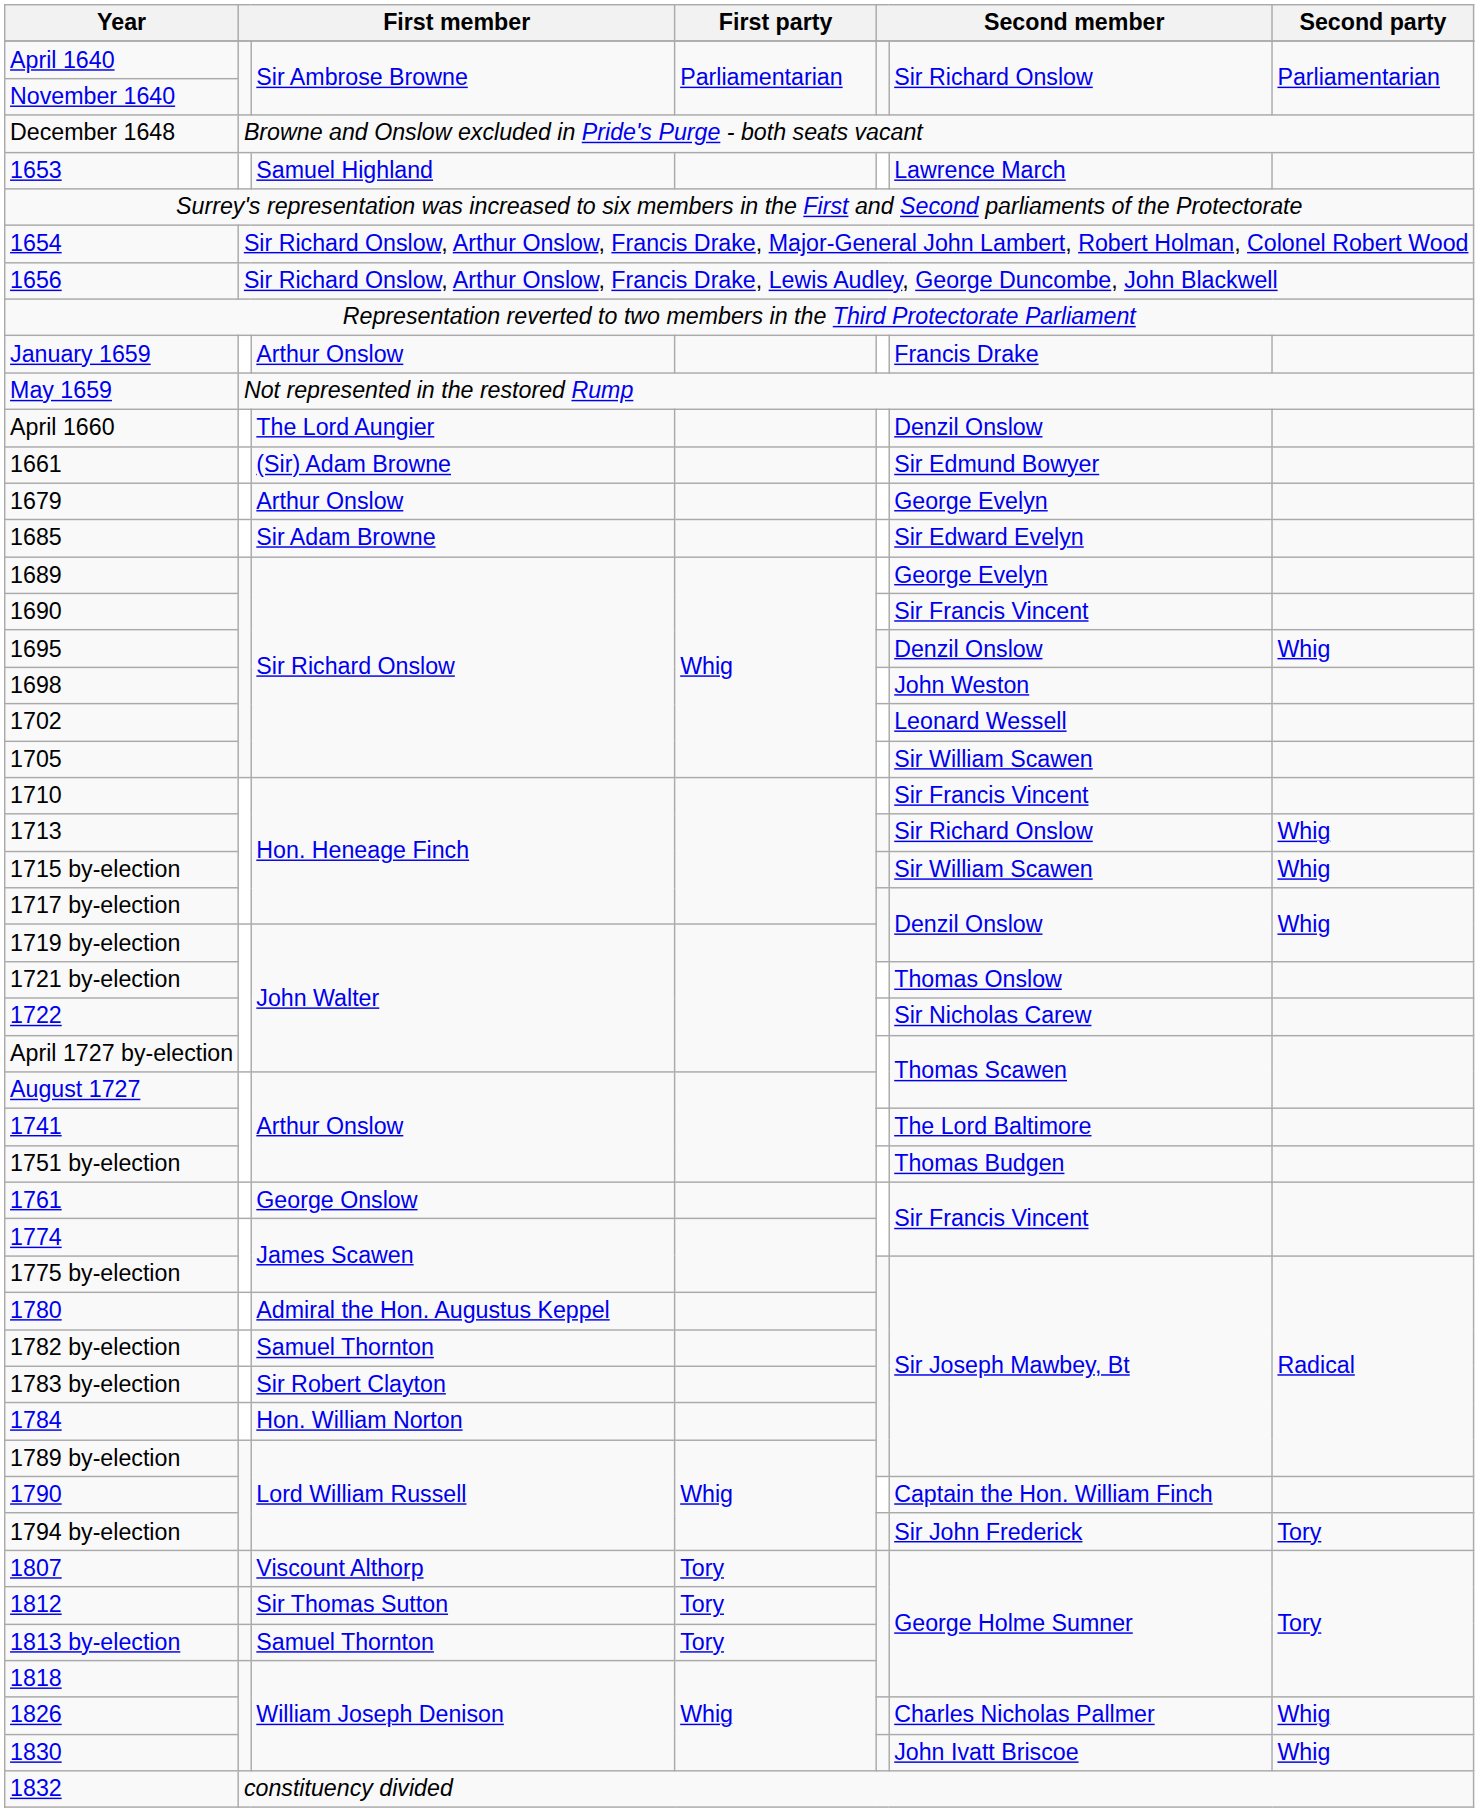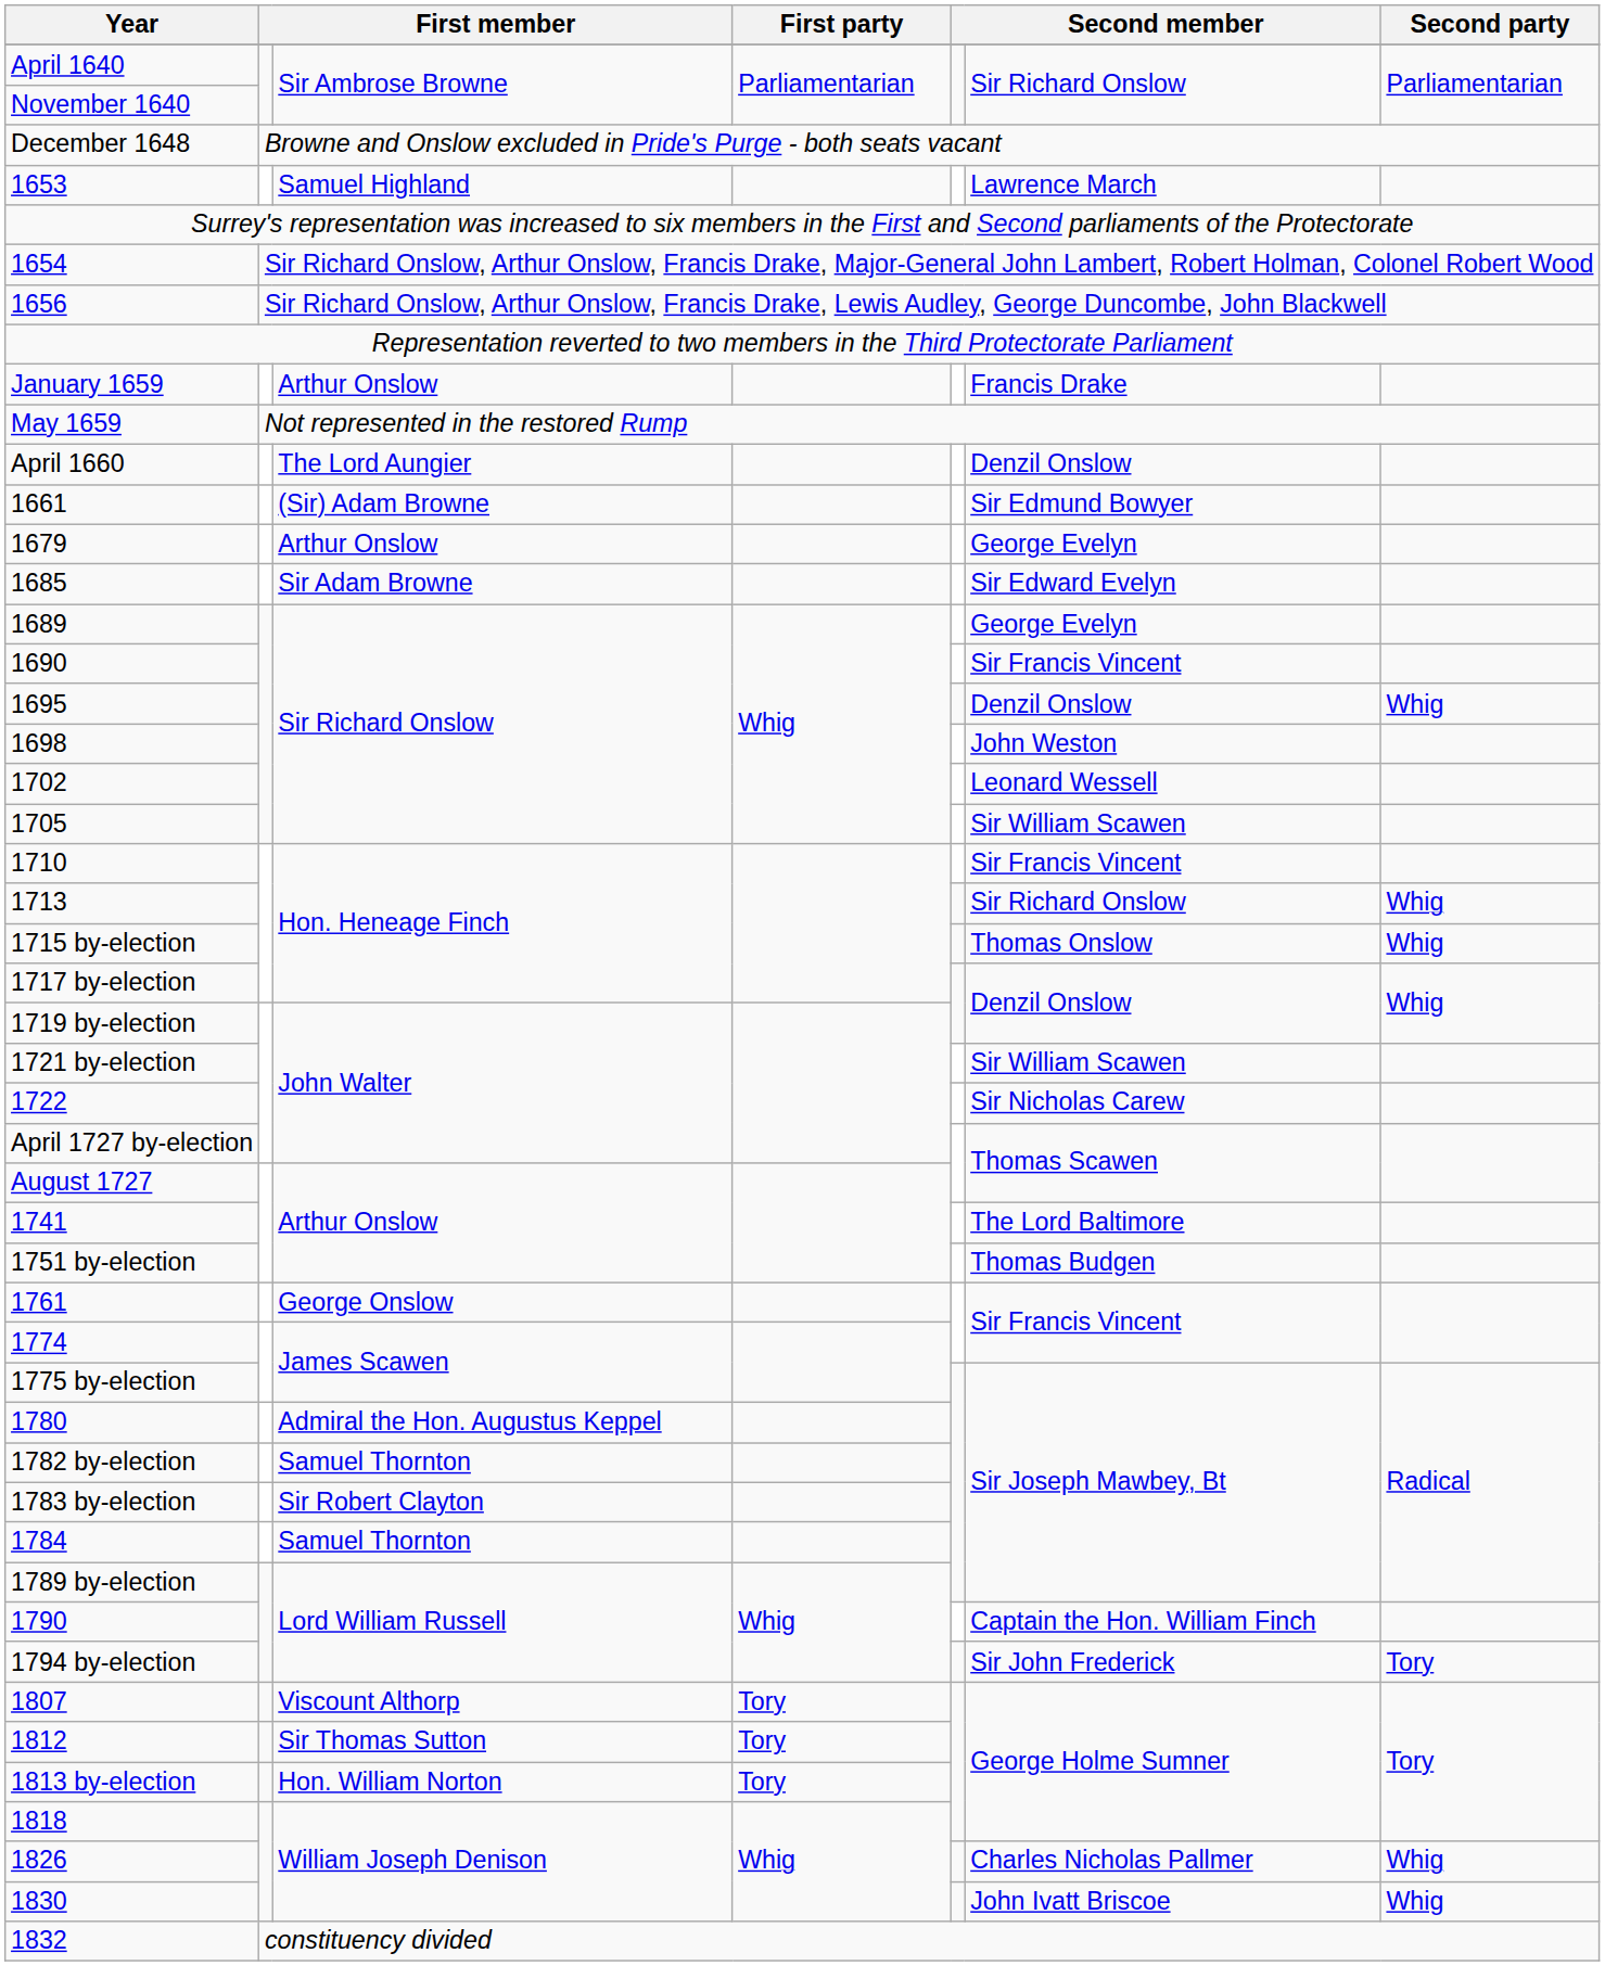1715 by-election | column 6: Sir William Scawen -> Thomas Onslow
1721 by-election | column 6: Thomas Onslow -> Sir William Scawen
1784 | column 3: Hon. William Norton -> Samuel Thornton
1813 by-election | column 3: Samuel Thornton -> Hon. William Norton
